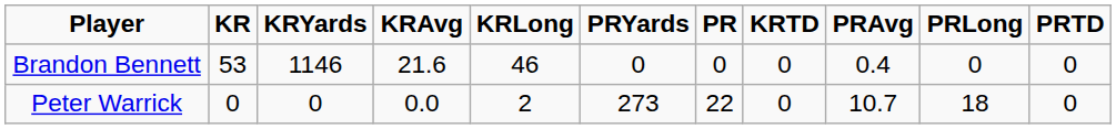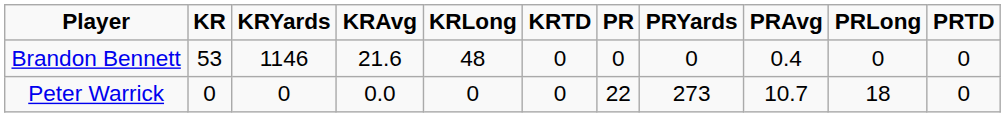columns swapped: KRTD <-> PRYards
Brandon Bennett | KRLong: 46 -> 48
Peter Warrick | KRLong: 2 -> 0
